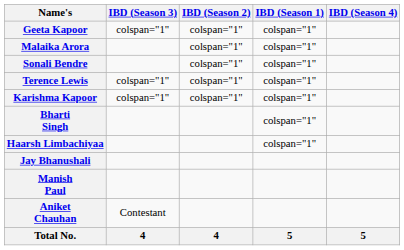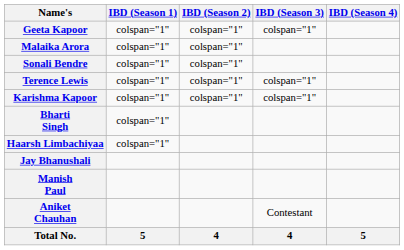columns swapped: IBD (Season 1) <-> IBD (Season 3)
